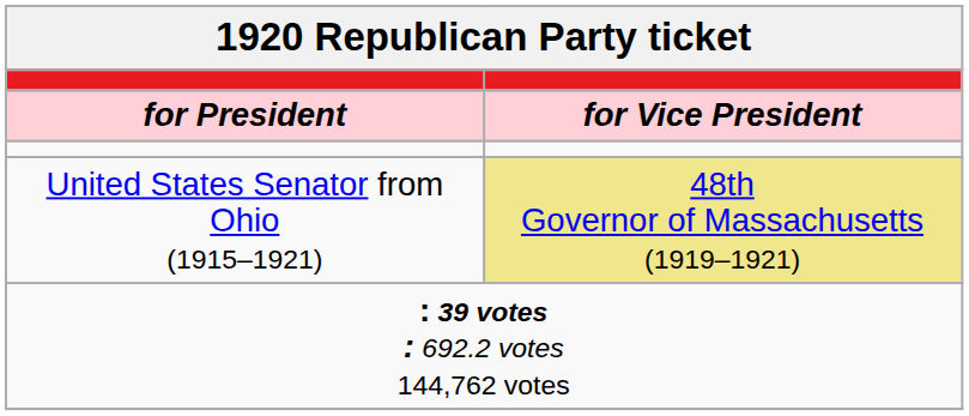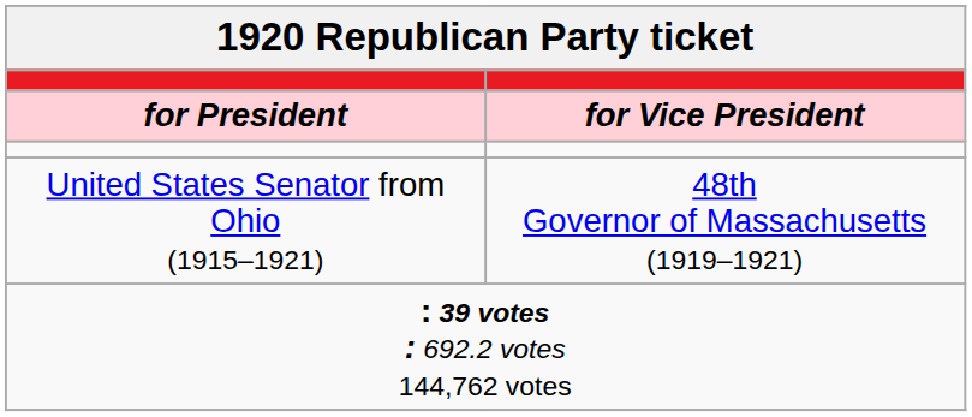United States Senator from Ohio (1915–1921) | column 2: khaki background -> no background
